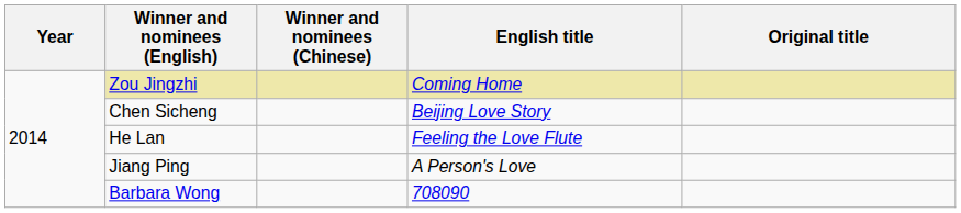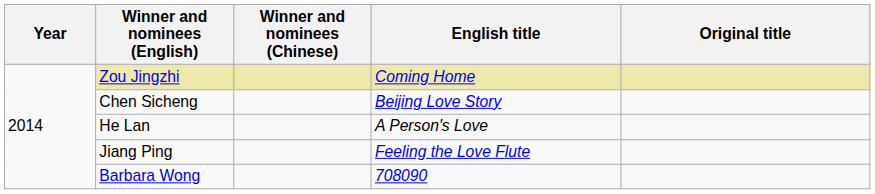He Lan | English title: Feeling the Love Flute -> A Person's Love
Jiang Ping | English title: A Person's Love -> Feeling the Love Flute
